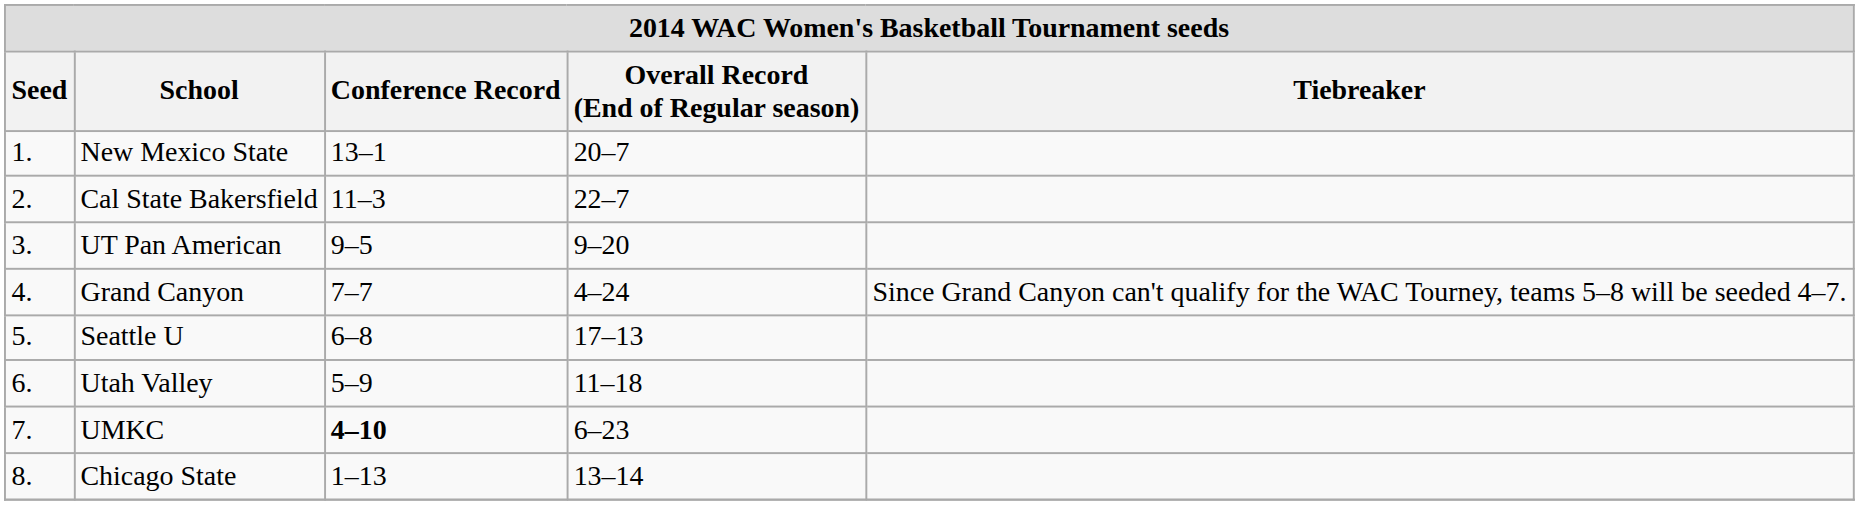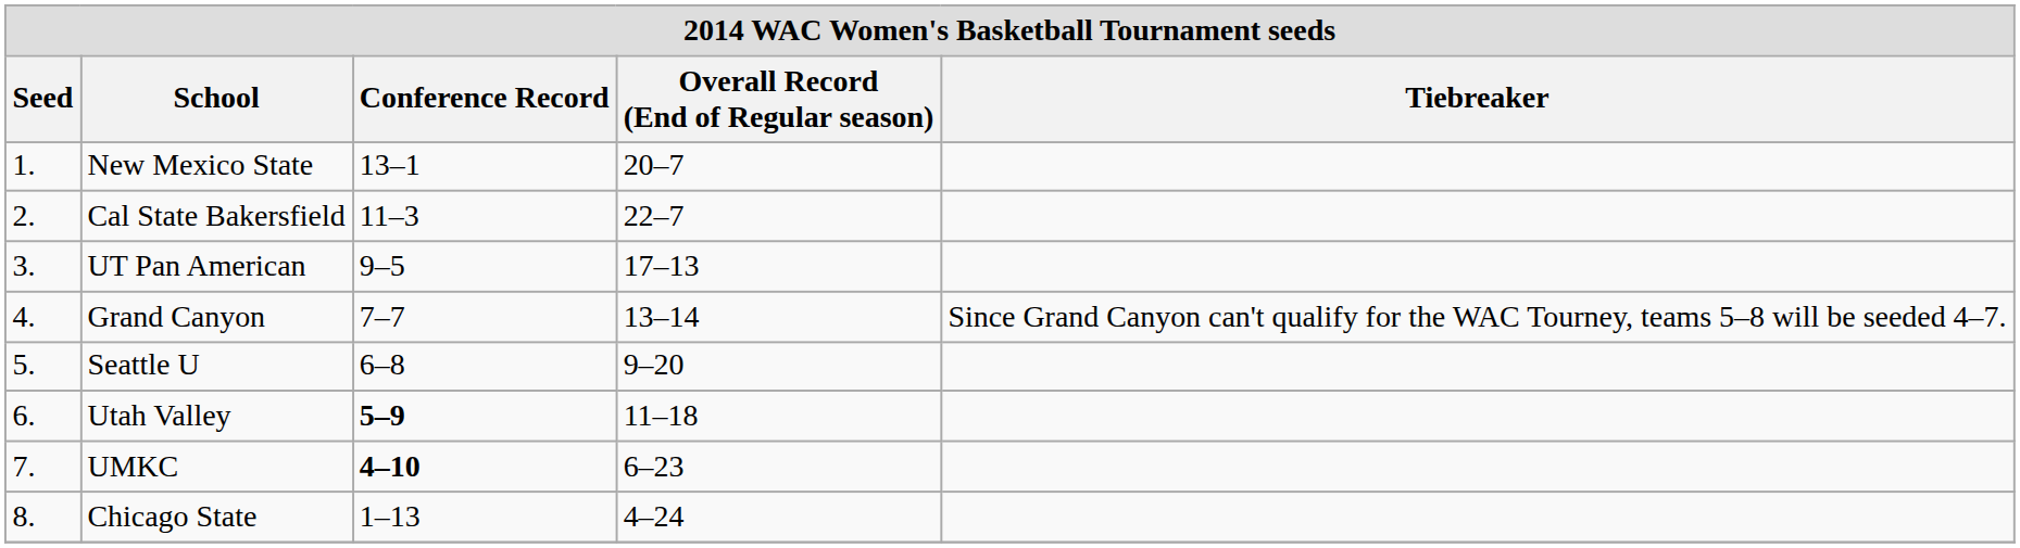UT Pan American | Overall Record (End of Regular season): 9–20 -> 17–13
Grand Canyon | Overall Record (End of Regular season): 4–24 -> 13–14
Seattle U | Overall Record (End of Regular season): 17–13 -> 9–20
Utah Valley | Conference Record: normal -> bold
Chicago State | Overall Record (End of Regular season): 13–14 -> 4–24
